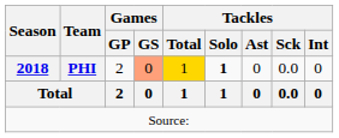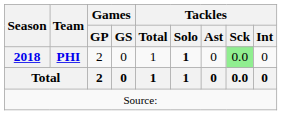2018 | Games / GS: lightsalmon background -> no background
2018 | Tackles / Total: gold background -> no background
2018 | Tackles / Sck: no background -> lightgreen background
